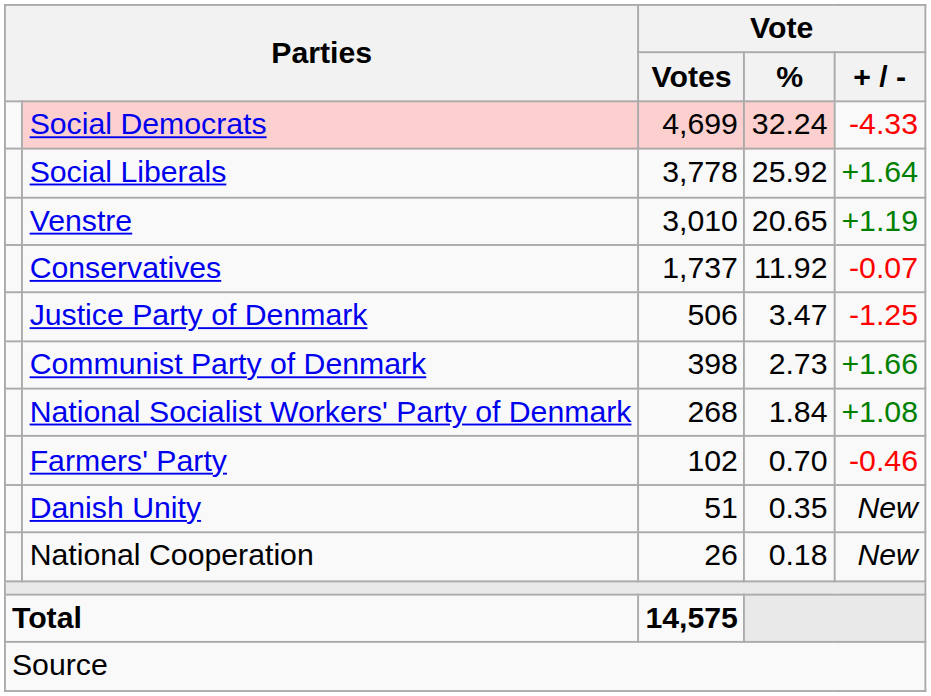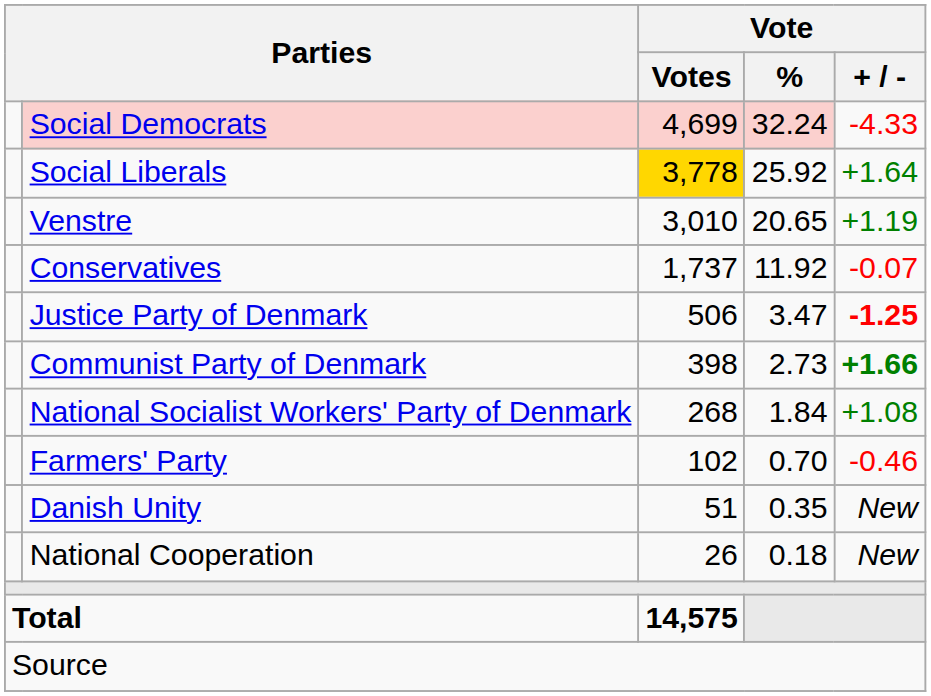Social Liberals | Vote / Votes: no background -> gold background
Justice Party of Denmark | Vote / + / -: normal -> bold
Communist Party of Denmark | Vote / + / -: normal -> bold
